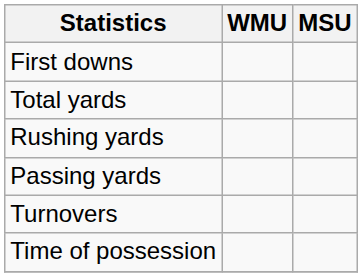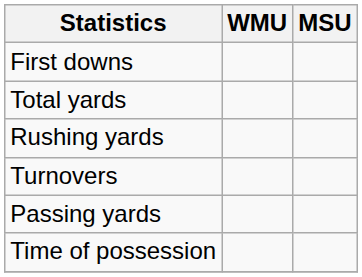rows swapped: Passing yards <-> Turnovers
